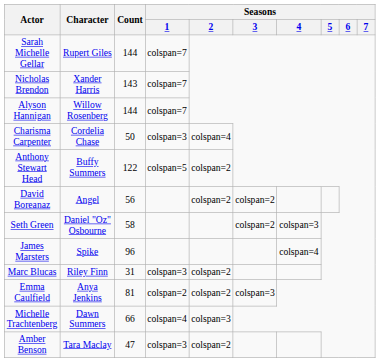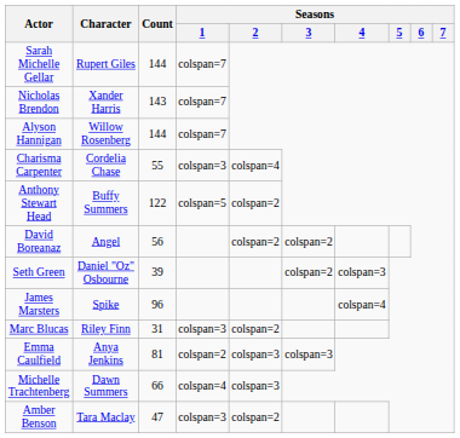Charisma Carpenter | Count: 50 -> 55
Seth Green | Count: 58 -> 39
Emma Caulfield | Seasons / 2: colspan=2 -> colspan=3
